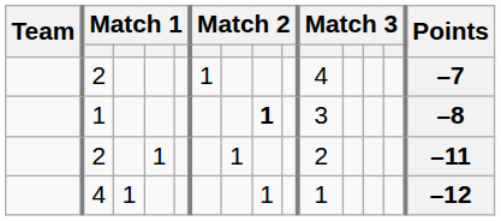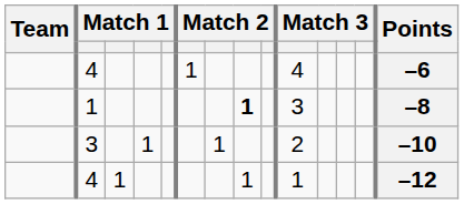row 3 | column 2: 2 -> 4
row 3 | Points: –7 -> –6
row 5 | column 2: 2 -> 3
row 5 | Points: –11 -> –10
